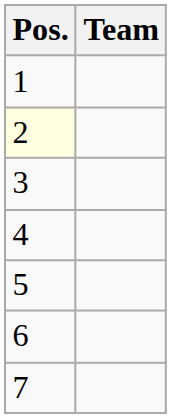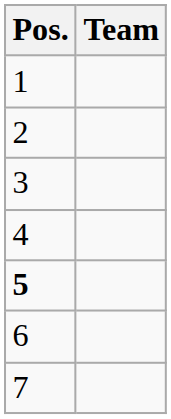2 | Pos.: lightyellow background -> no background
5 | Pos.: normal -> bold
